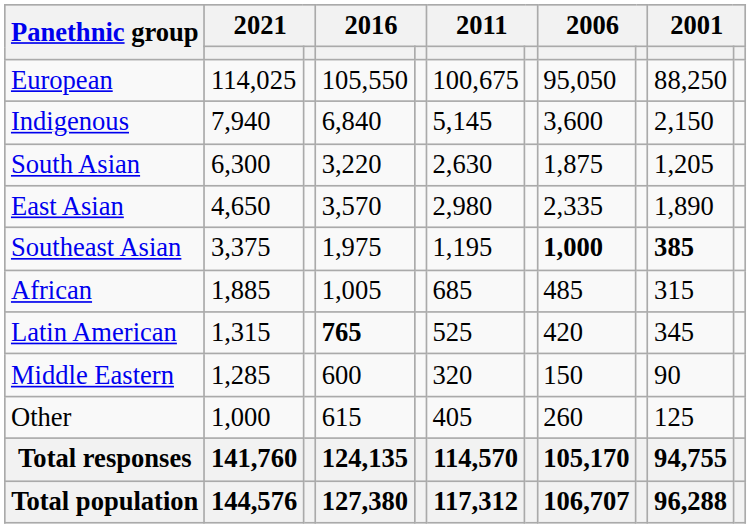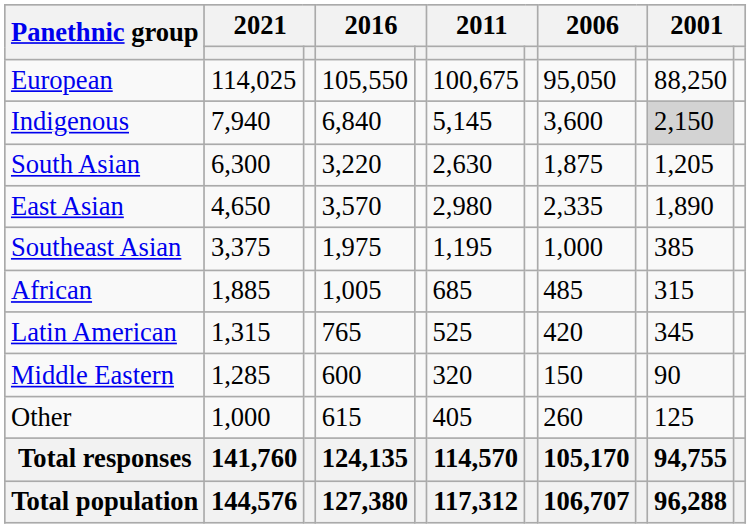Indigenous | column 10: no background -> lightgrey background
Southeast Asian | column 8: bold -> normal
Southeast Asian | column 10: bold -> normal
Latin American | column 4: bold -> normal
